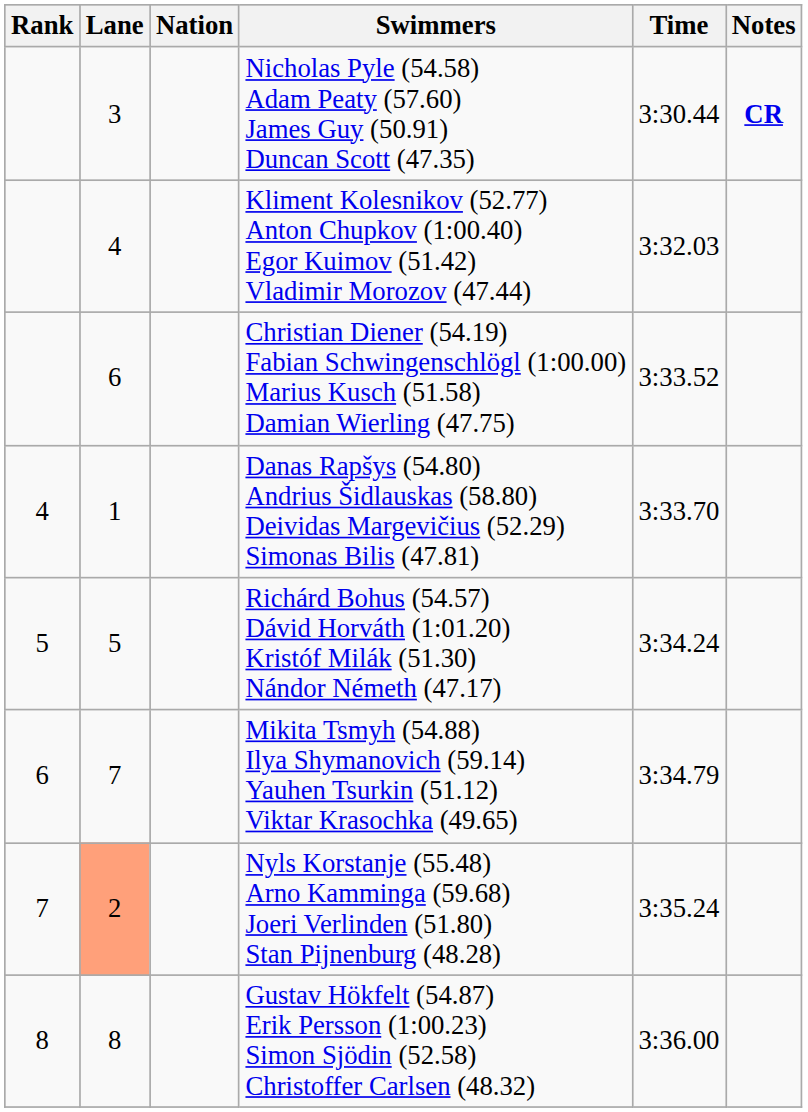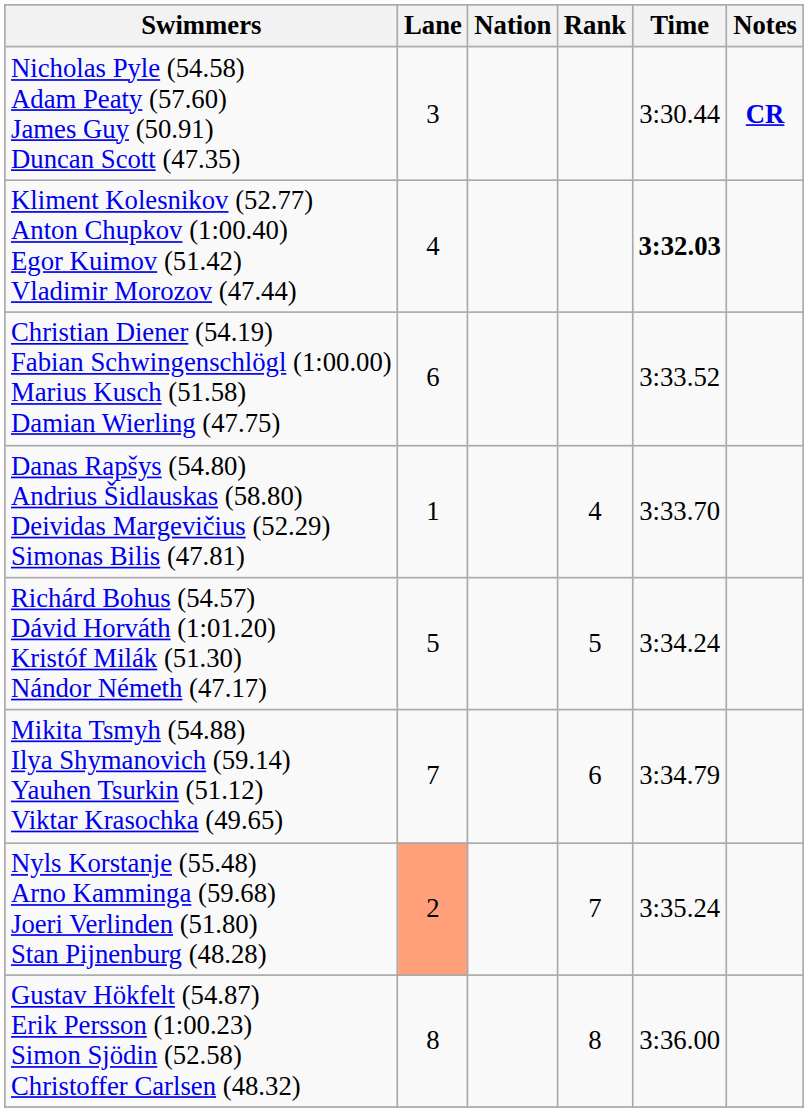columns swapped: Rank <-> Swimmers
row 3 | Time: normal -> bold
